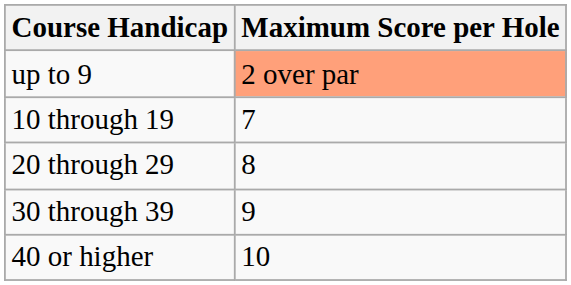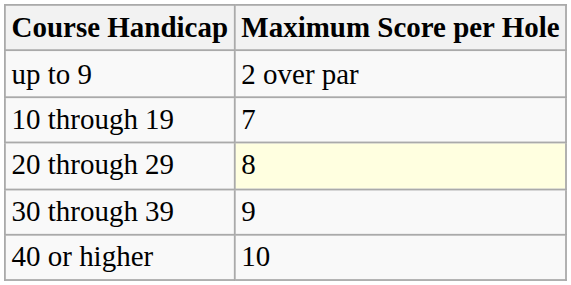up to 9 | Maximum Score per Hole: lightsalmon background -> no background
20 through 29 | Maximum Score per Hole: no background -> lightyellow background
